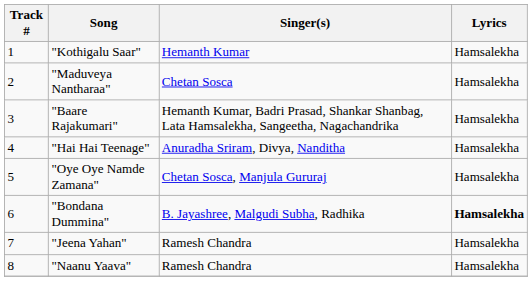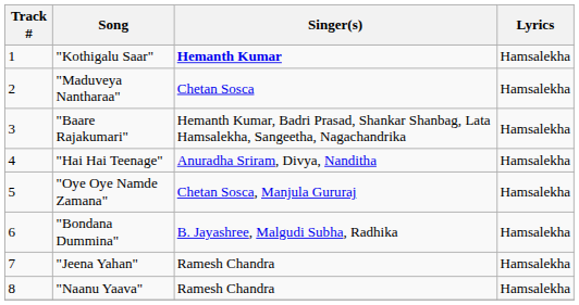"Kothigalu Saar" | Singer(s): normal -> bold
"Bondana Dummina" | Lyrics: bold -> normal
